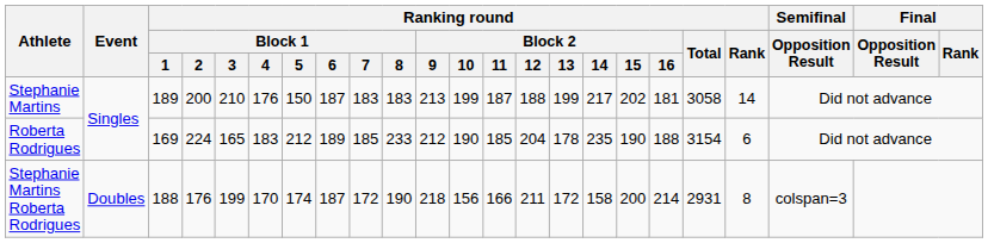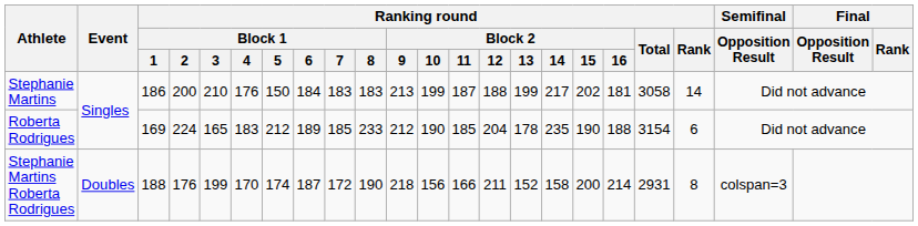Stephanie Martins | Ranking round / Block 1 / 1: 189 -> 186
Stephanie Martins | Ranking round / Block 1 / 6: 187 -> 184
Stephanie Martins Roberta Rodrigues | Ranking round / Block 2 / 13: 172 -> 152
